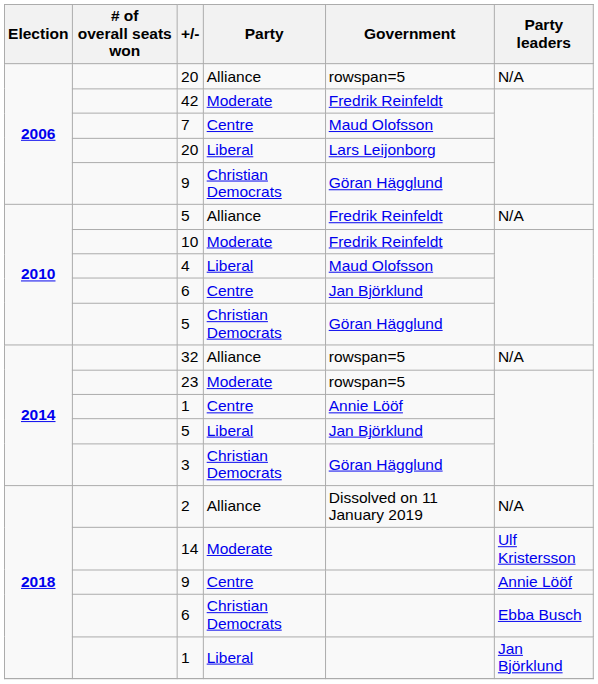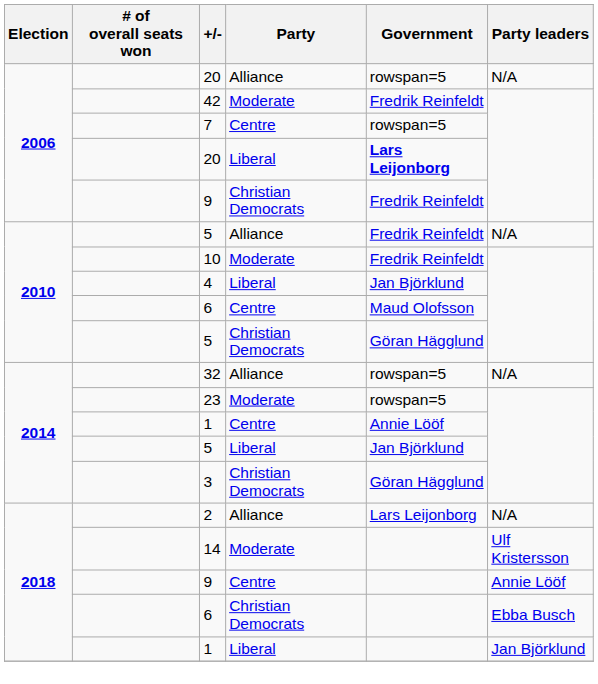7 | Government: Maud Olofsson -> rowspan=5
20 / Liberal | Government: normal -> bold
9 / Christian Democrats | Government: Göran Hägglund -> Fredrik Reinfeldt
4 | Government: Maud Olofsson -> Jan Björklund
6 / Centre | Government: Jan Björklund -> Maud Olofsson
2 | Government: Dissolved on 11 January 2019 -> Lars Leijonborg
